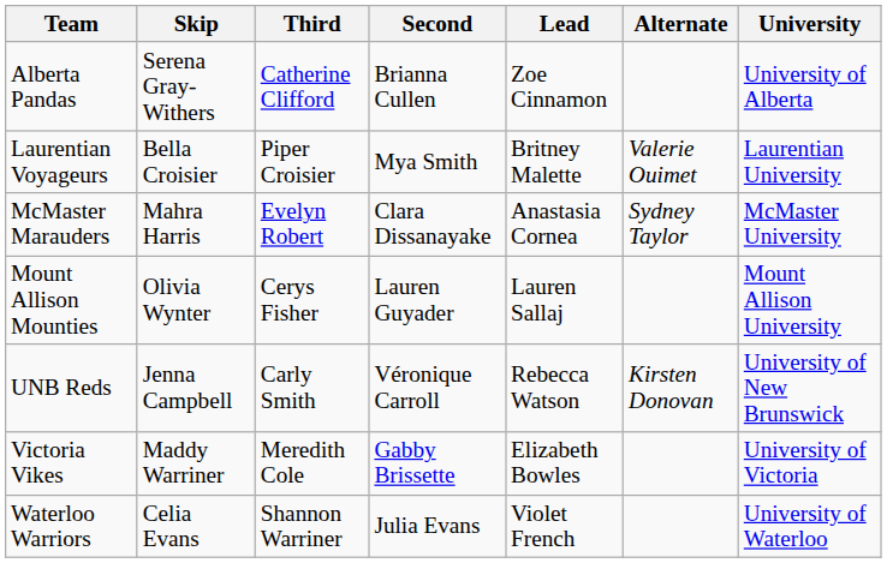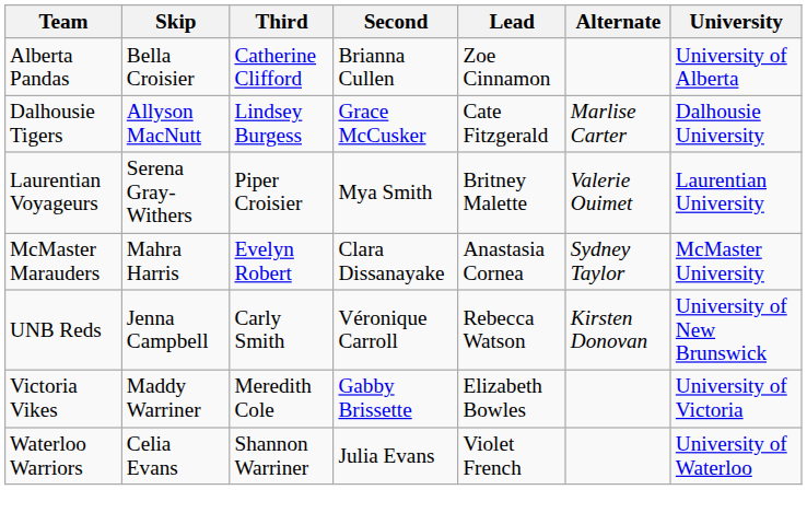Alberta Pandas | Skip: Serena Gray-Withers -> Bella Croisier
+ row: Dalhousie Tigers | Allyson MacNutt | Lindsey Burgess | Grace McCusker | Cate Fitzgerald | Marlise Carter | Dalhousie University
Laurentian Voyageurs | Skip: Bella Croisier -> Serena Gray-Withers
- row: Mount Allison Mounties | Olivia Wynter | Cerys Fisher | Lauren Guyader | Lauren Sallaj | Mount Allison University
